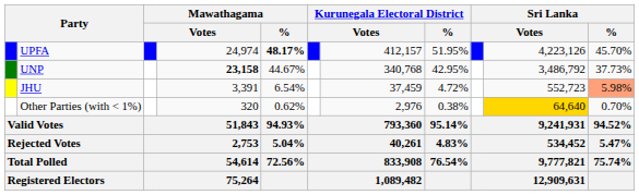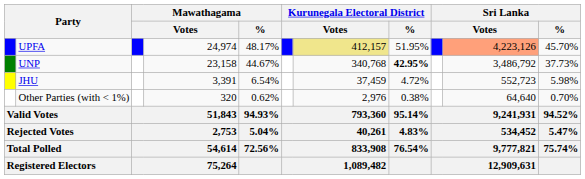UPFA | Mawathagama / %: bold -> normal
UPFA | column 7: no background -> khaki background
UPFA | column 10: no background -> lightsalmon background
UNP | column 4: bold -> normal
UNP | Kurunegala Electoral District / %: normal -> bold
JHU | Sri Lanka / %: lightsalmon background -> no background
Other Parties (with < 1%) | column 10: gold background -> no background
